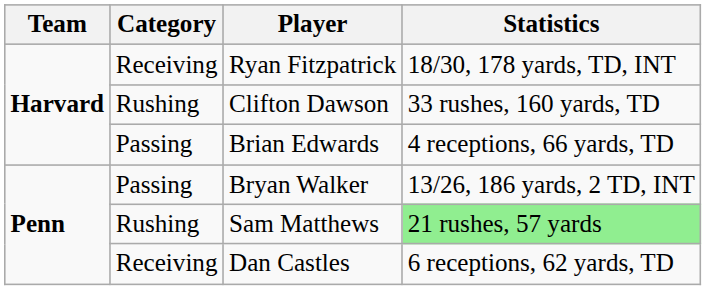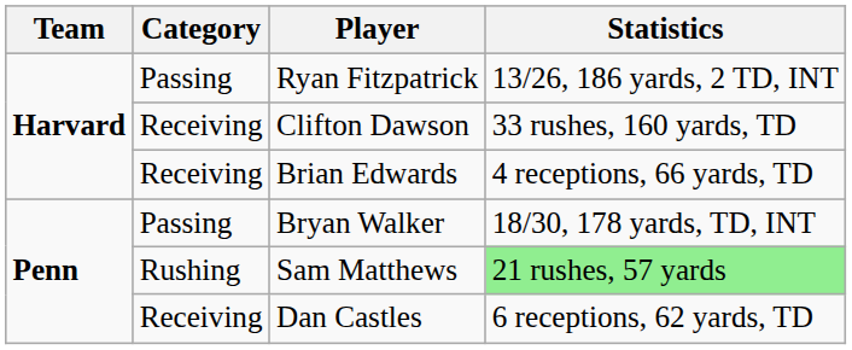Ryan Fitzpatrick | Category: Receiving -> Passing
Ryan Fitzpatrick | Statistics: 18/30, 178 yards, TD, INT -> 13/26, 186 yards, 2 TD, INT
Clifton Dawson | Category: Rushing -> Receiving
Brian Edwards | Category: Passing -> Receiving
Bryan Walker | Statistics: 13/26, 186 yards, 2 TD, INT -> 18/30, 178 yards, TD, INT
